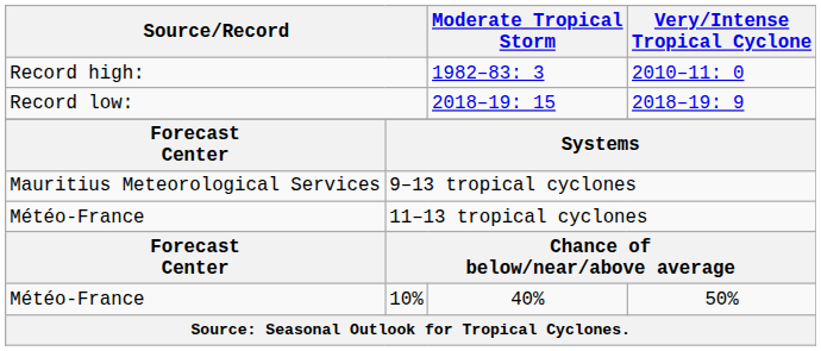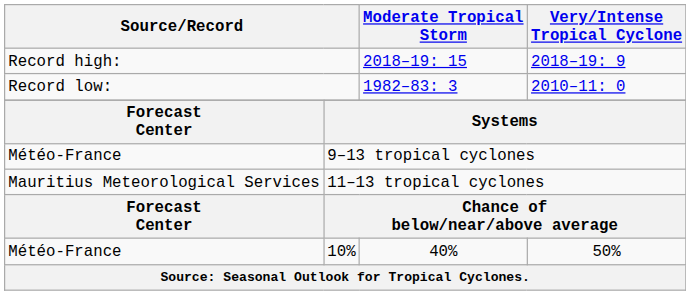Record high: | Moderate Tropical Storm: 1982–83: 3 -> 2018–19: 15
Record high: | Very/Intense Tropical Cyclone: 2010–11: 0 -> 2018–19: 9
Record low: | Moderate Tropical Storm: 2018–19: 15 -> 1982–83: 3
Record low: | Very/Intense Tropical Cyclone: 2018–19: 9 -> 2010–11: 0
9–13 tropical cyclones | column 1: Mauritius Meteorological Services -> Météo-France
11–13 tropical cyclones | column 1: Météo-France -> Mauritius Meteorological Services
